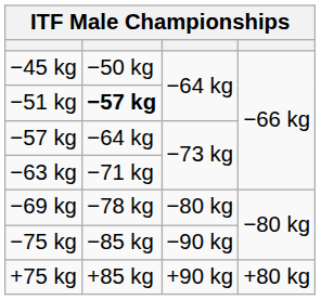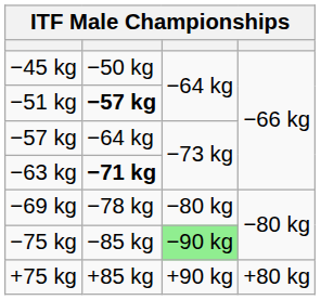−63 kg | column 2: normal -> bold
−75 kg | column 3: no background -> lightgreen background
